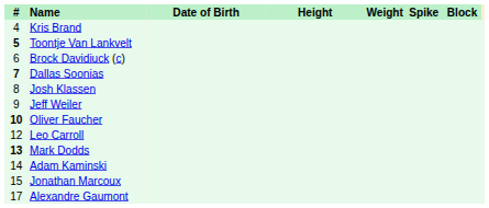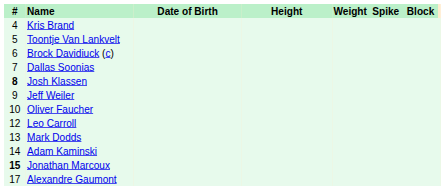Toontje Van Lankvelt | #: bold -> normal
Dallas Soonias | #: bold -> normal
Josh Klassen | #: normal -> bold
Oliver Faucher | #: bold -> normal
Mark Dodds | #: bold -> normal
Jonathan Marcoux | #: normal -> bold
